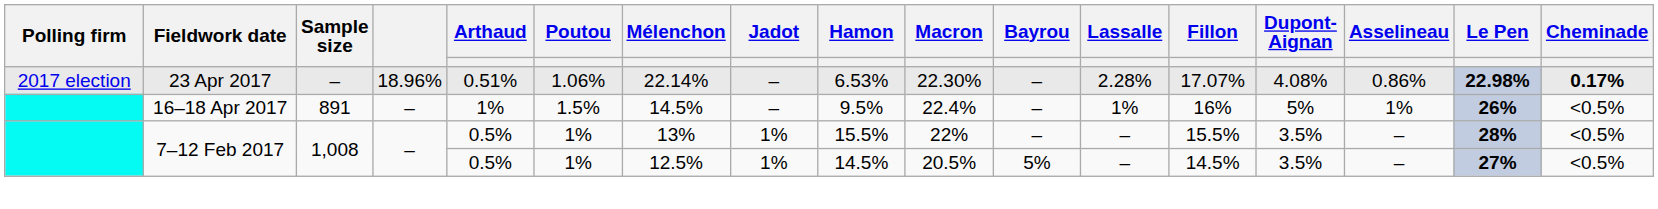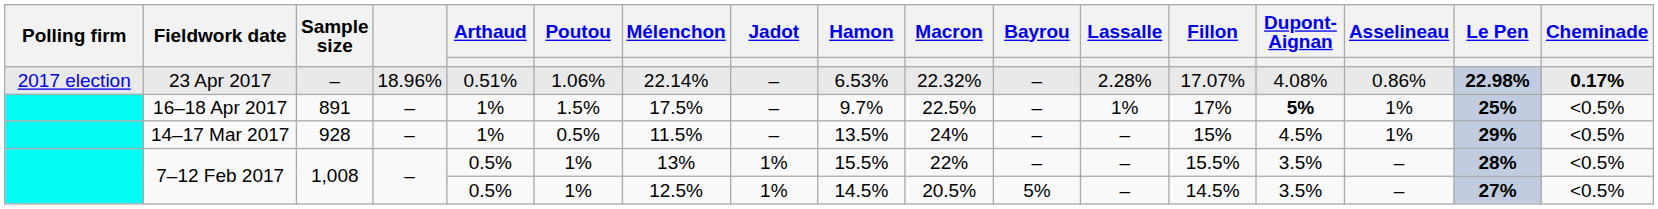23 Apr 2017 | Macron: 22.30% -> 22.32%
16–18 Apr 2017 | Mélenchon: 14.5% -> 17.5%
16–18 Apr 2017 | Hamon: 9.5% -> 9.7%
16–18 Apr 2017 | Macron: 22.4% -> 22.5%
16–18 Apr 2017 | Fillon: 16% -> 17%
16–18 Apr 2017 | Dupont-Aignan: normal -> bold
16–18 Apr 2017 | Le Pen: 26% -> 25%
+ row: 14–17 Mar 2017 | 928 | – | 1% | 0.5% | 11.5% | – | 13.5% | 24% | – | – | 15% | 4.5% | 1% | 29% | <0.5%
